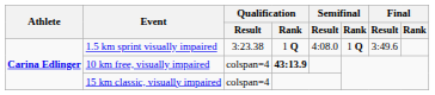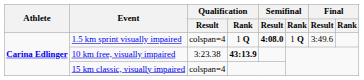1.5 km sprint visually impaired | Qualification / Result: 3:23.38 -> colspan=4
1.5 km sprint visually impaired | Semifinal / Result: normal -> bold
10 km free, visually impaired | Qualification / Result: colspan=4 -> 3:23.38
